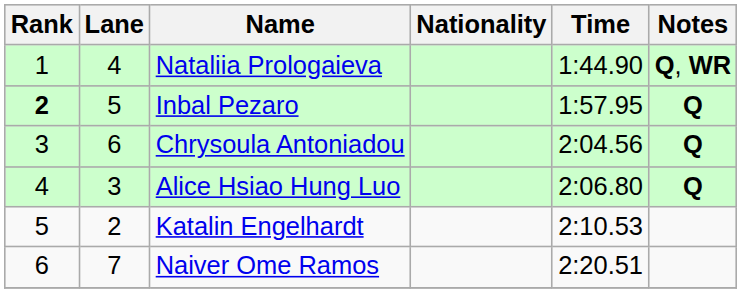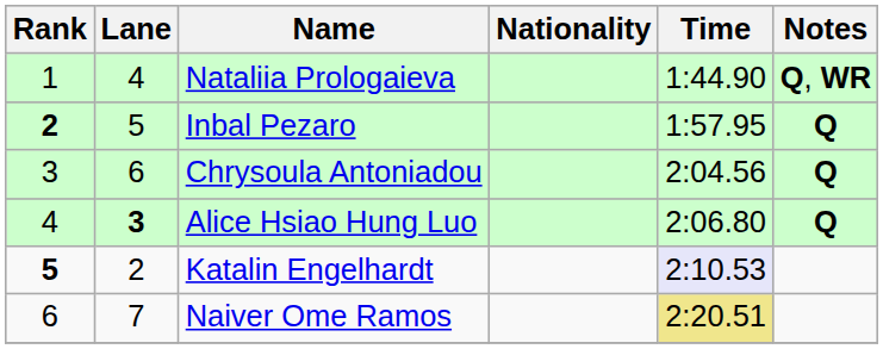Alice Hsiao Hung Luo | Lane: normal -> bold
Katalin Engelhardt | Rank: normal -> bold
Katalin Engelhardt | Time: no background -> lavender background
Naiver Ome Ramos | Time: no background -> khaki background
